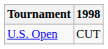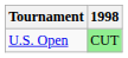U.S. Open | 1998: no background -> lightgreen background
